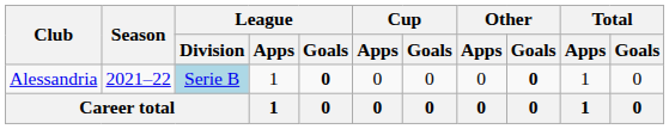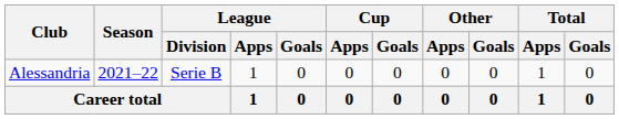Alessandria | League / Division: lightblue background -> no background
Alessandria | League / Goals: bold -> normal
Alessandria | Other / Goals: bold -> normal
